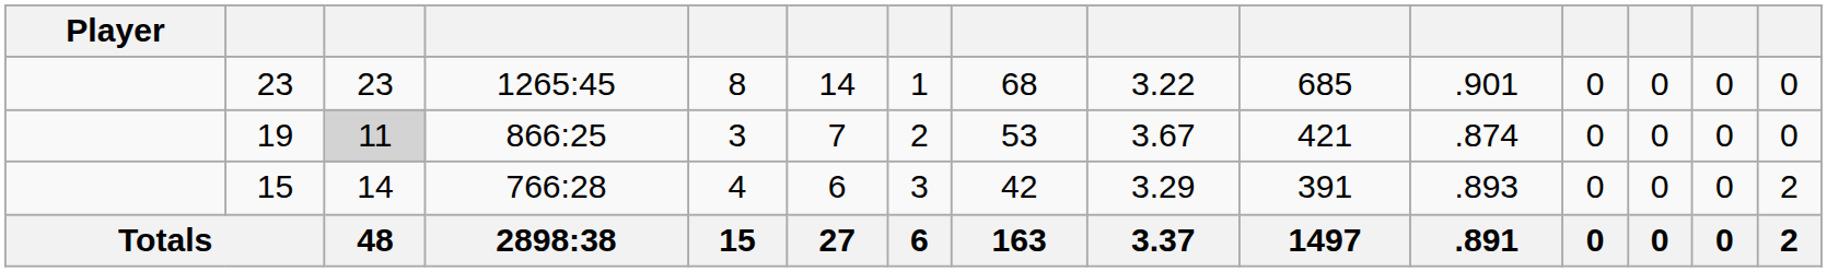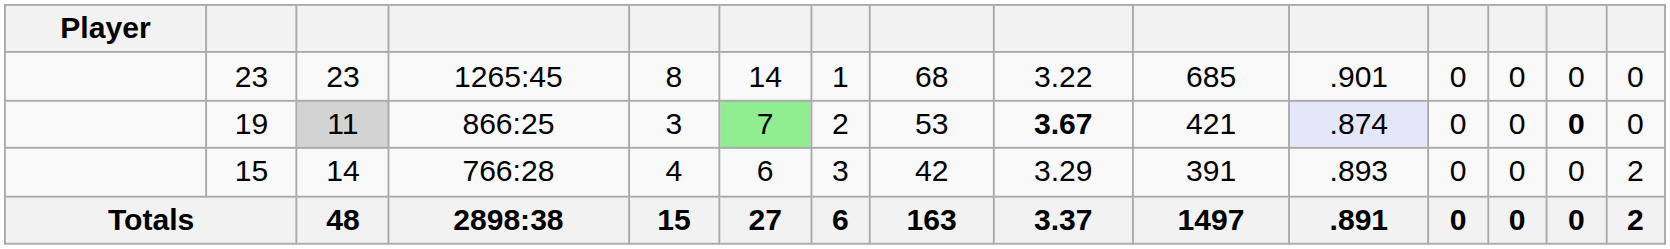19 | column 6: no background -> lightgreen background
19 | column 9: normal -> bold
19 | column 11: no background -> lavender background
19 | column 14: normal -> bold
